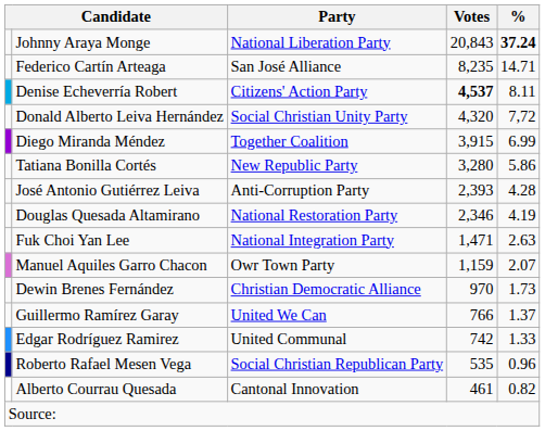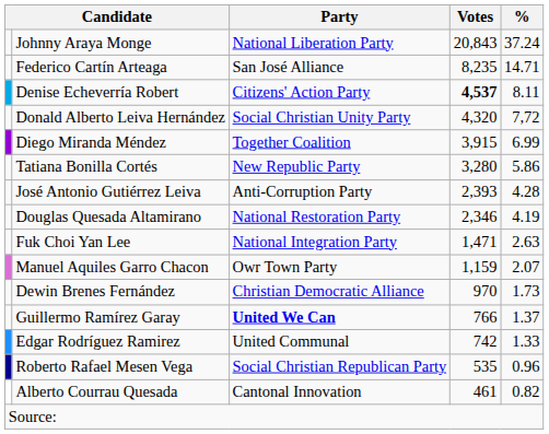Johnny Araya Monge | %: bold -> normal
Guillermo Ramírez Garay | Party: normal -> bold
